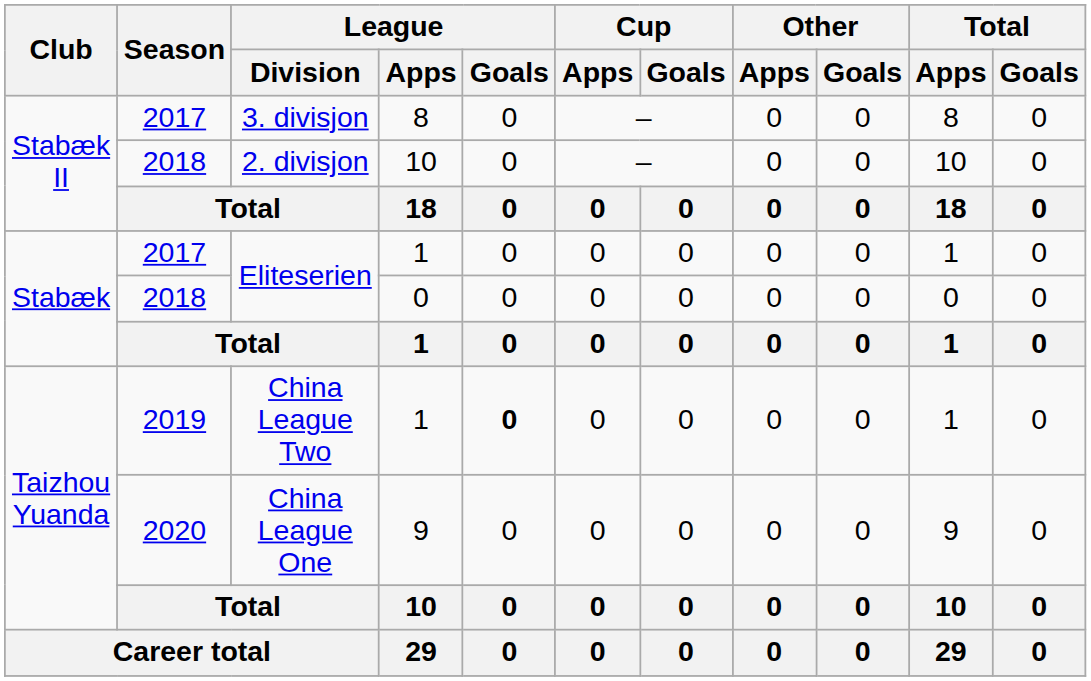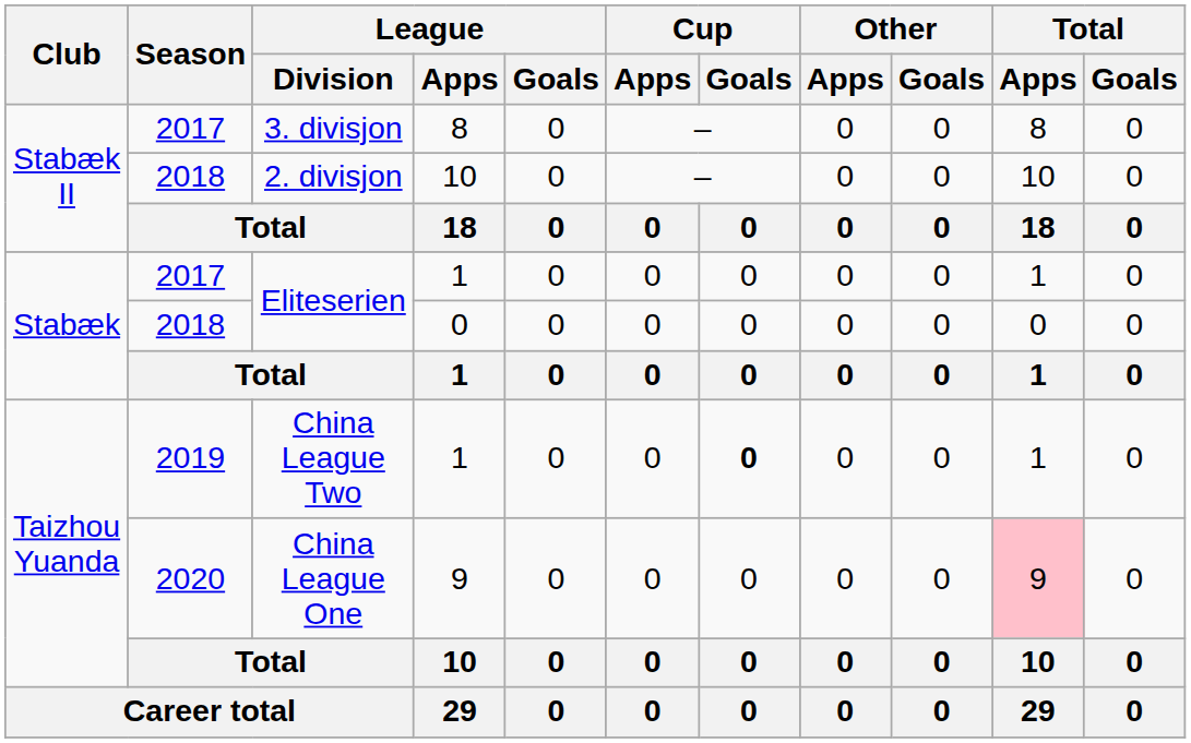China League Two | League / Goals: bold -> normal
China League Two | Cup / Goals: normal -> bold
China League One | Total / Apps: no background -> pink background
